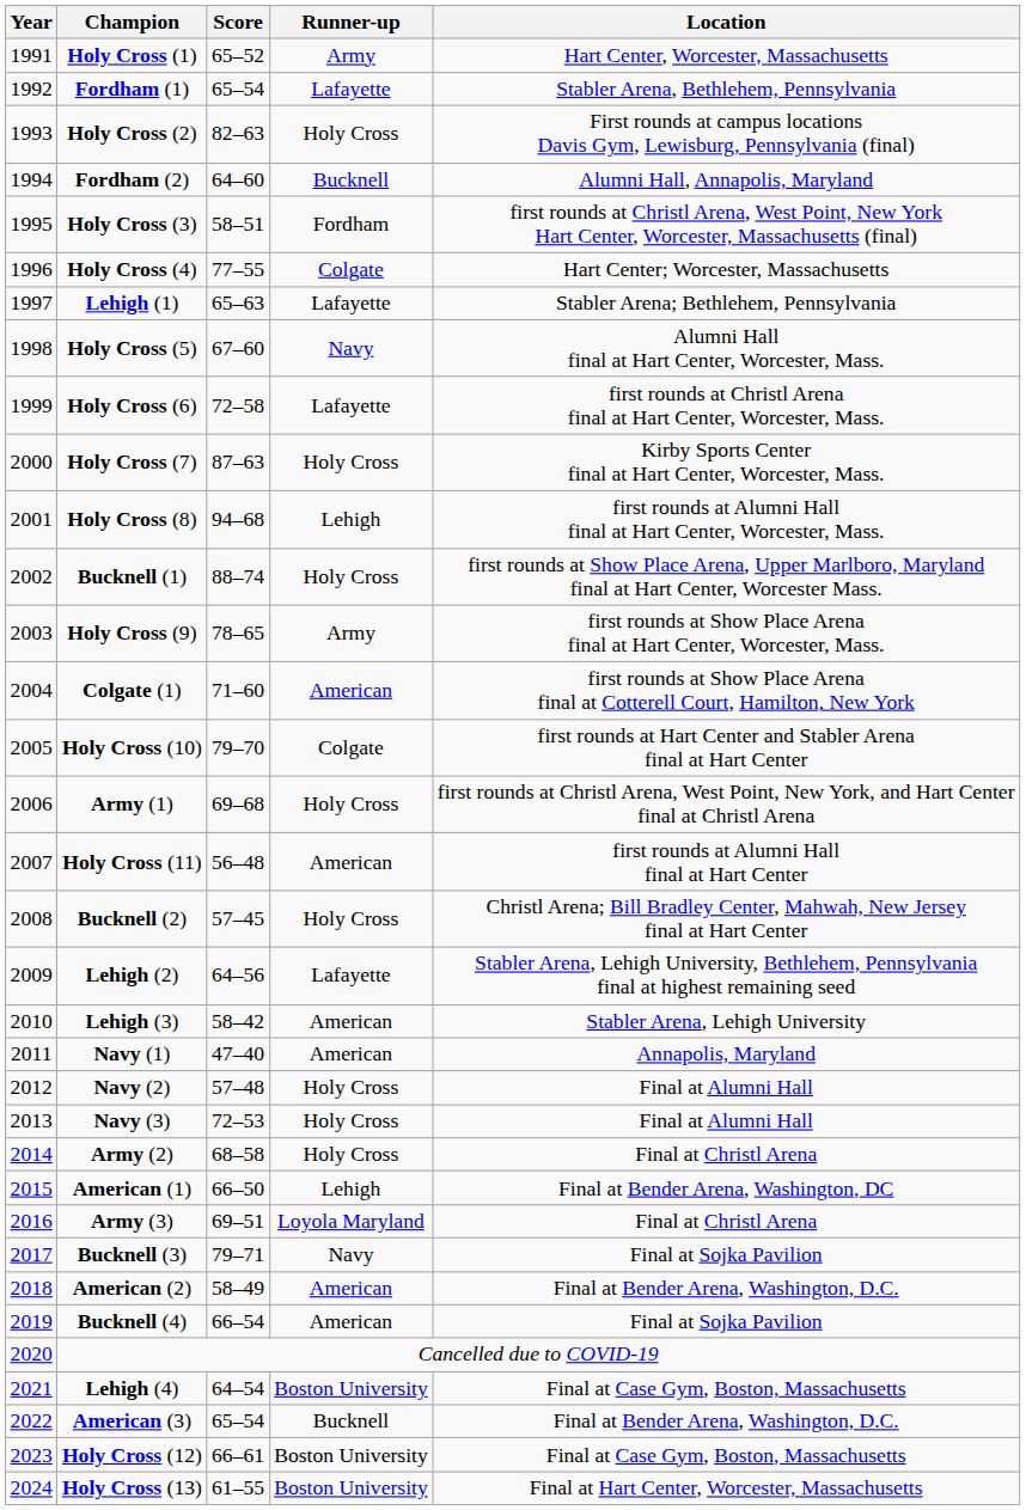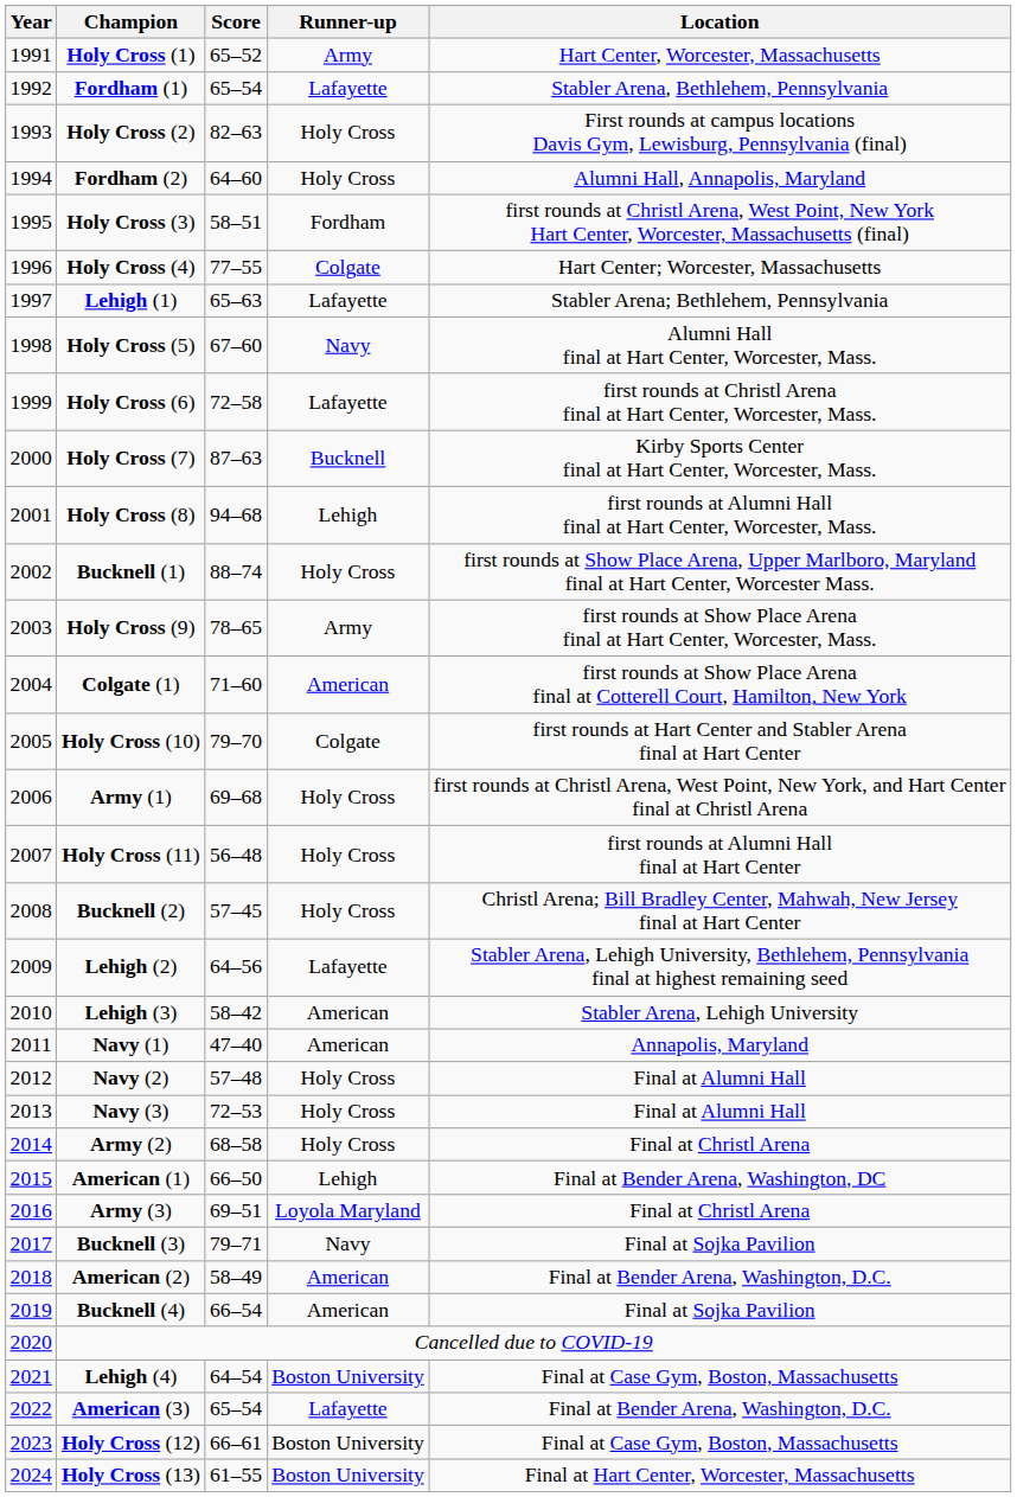Fordham (2) | Runner-up: Bucknell -> Holy Cross
Holy Cross (7) | Runner-up: Holy Cross -> Bucknell
Holy Cross (11) | Runner-up: American -> Holy Cross
American (3) | Runner-up: Bucknell -> Lafayette
